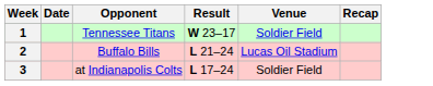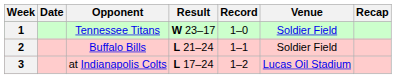+ column: Record | 1–0 | 1–1 | 1–2
2 | Venue: Lucas Oil Stadium -> Soldier Field
3 | Venue: Soldier Field -> Lucas Oil Stadium
